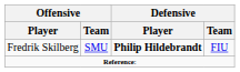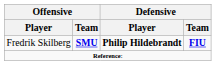Fredrik Skilberg | Offensive / Team: normal -> bold
Fredrik Skilberg | Defensive / Team: normal -> bold
